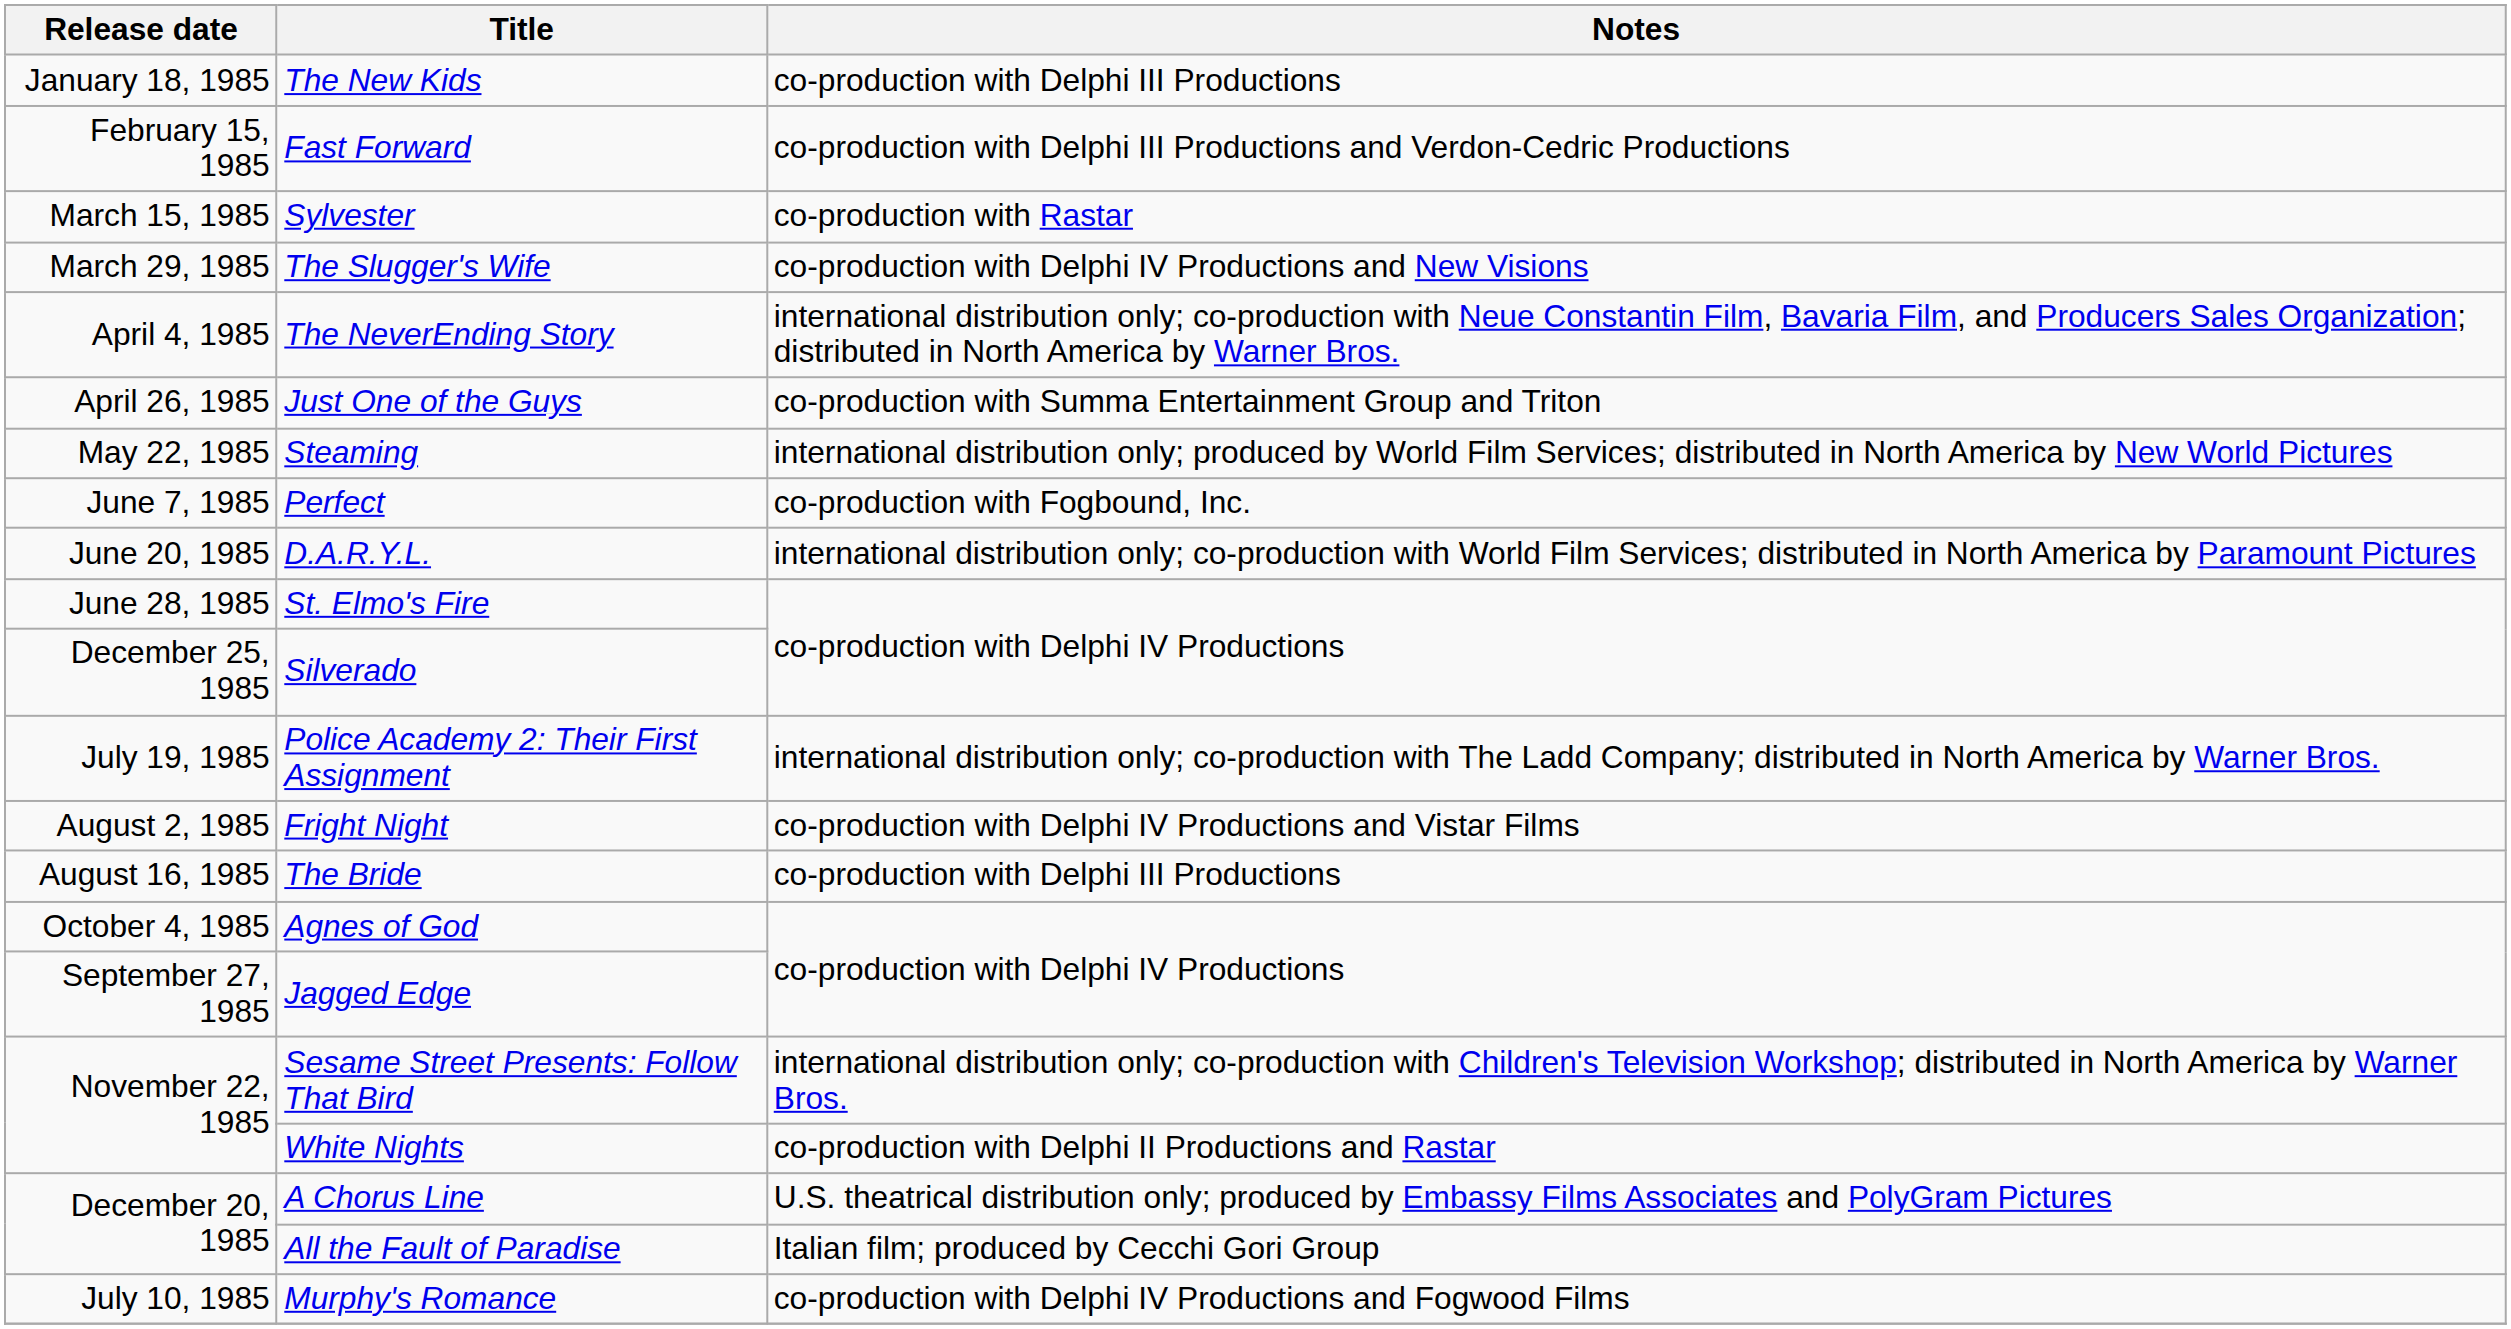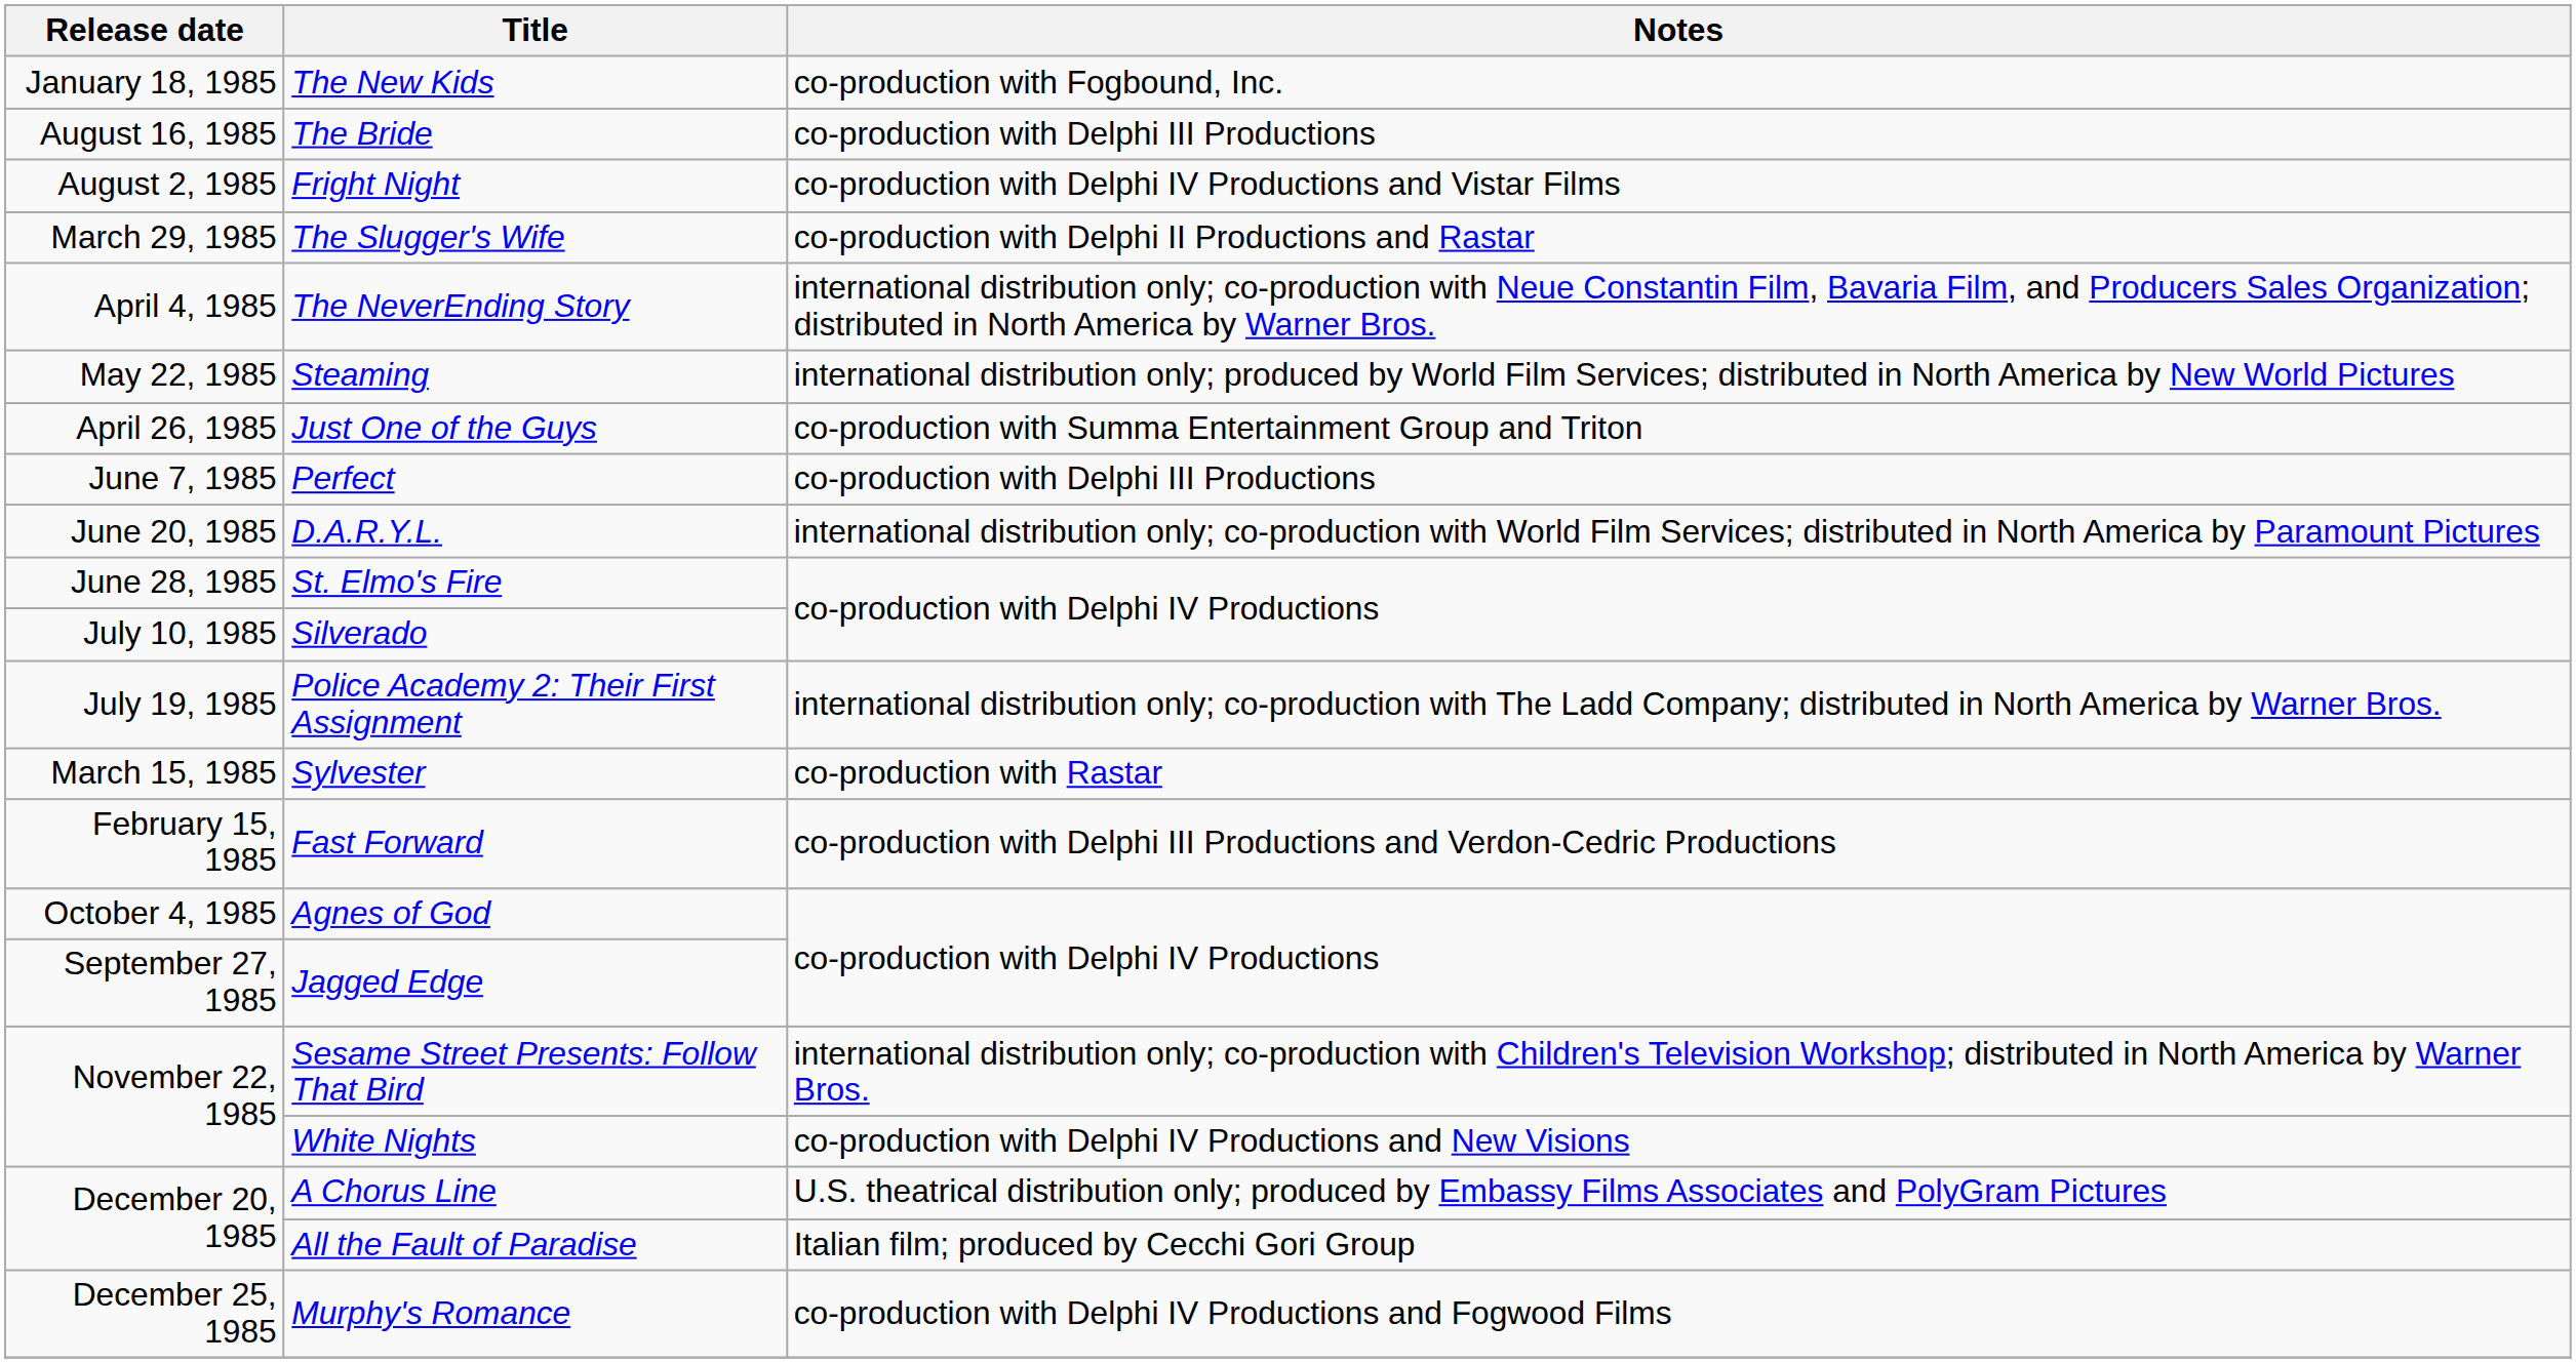The New Kids | Notes: co-production with Delphi III Productions -> co-production with Fogbound, Inc.
rows swapped: Fast Forward <-> The Bride
rows swapped: Sylvester <-> Fright Night
The Slugger's Wife | Notes: co-production with Delphi IV Productions and New Visions -> co-production with Delphi II Productions and Rastar
rows swapped: Just One of the Guys <-> Steaming
Perfect | Notes: co-production with Fogbound, Inc. -> co-production with Delphi III Productions
Silverado | Release date: December 25, 1985 -> July 10, 1985
White Nights | Notes: co-production with Delphi II Productions and Rastar -> co-production with Delphi IV Productions and New Visions
Murphy's Romance | Release date: July 10, 1985 -> December 25, 1985
